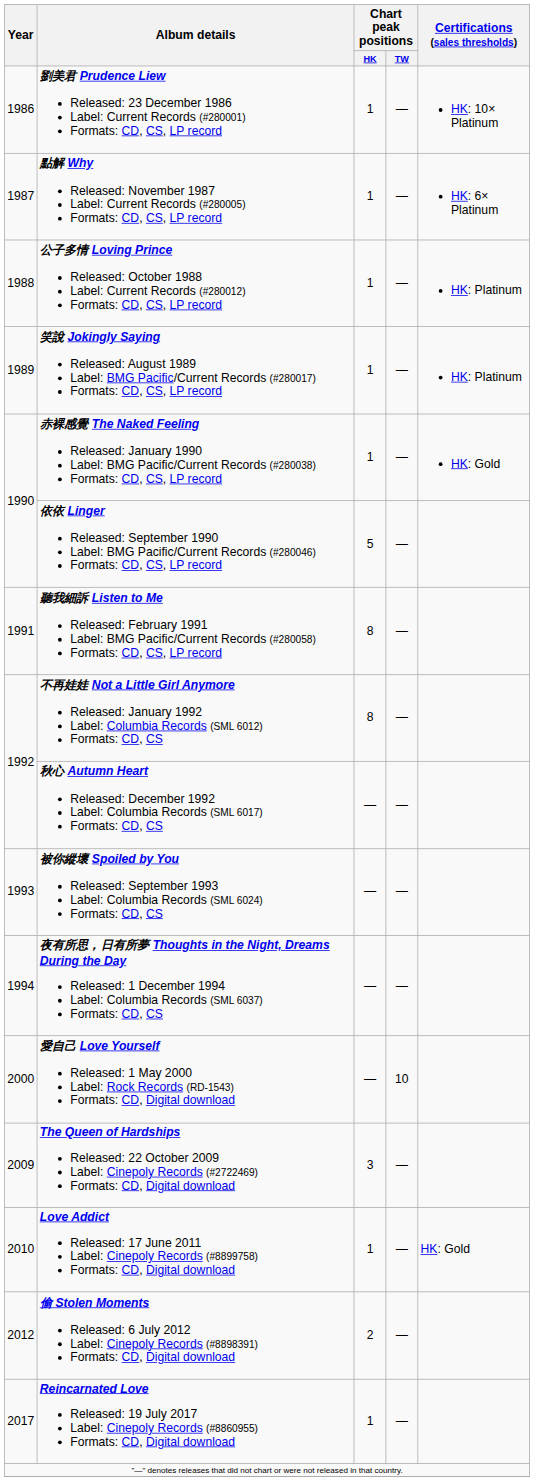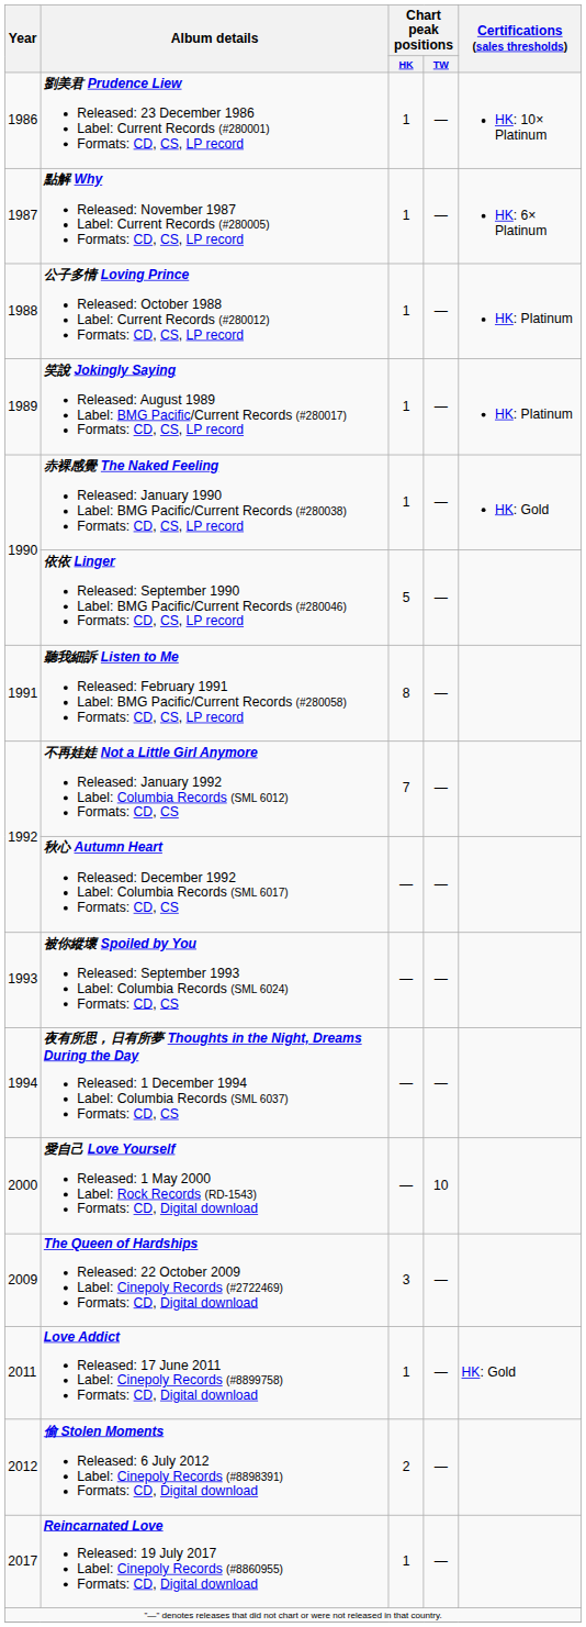row 10 | Chart peak positions / HK: 8 -> 7
row 16 | Year: 2010 -> 2011
